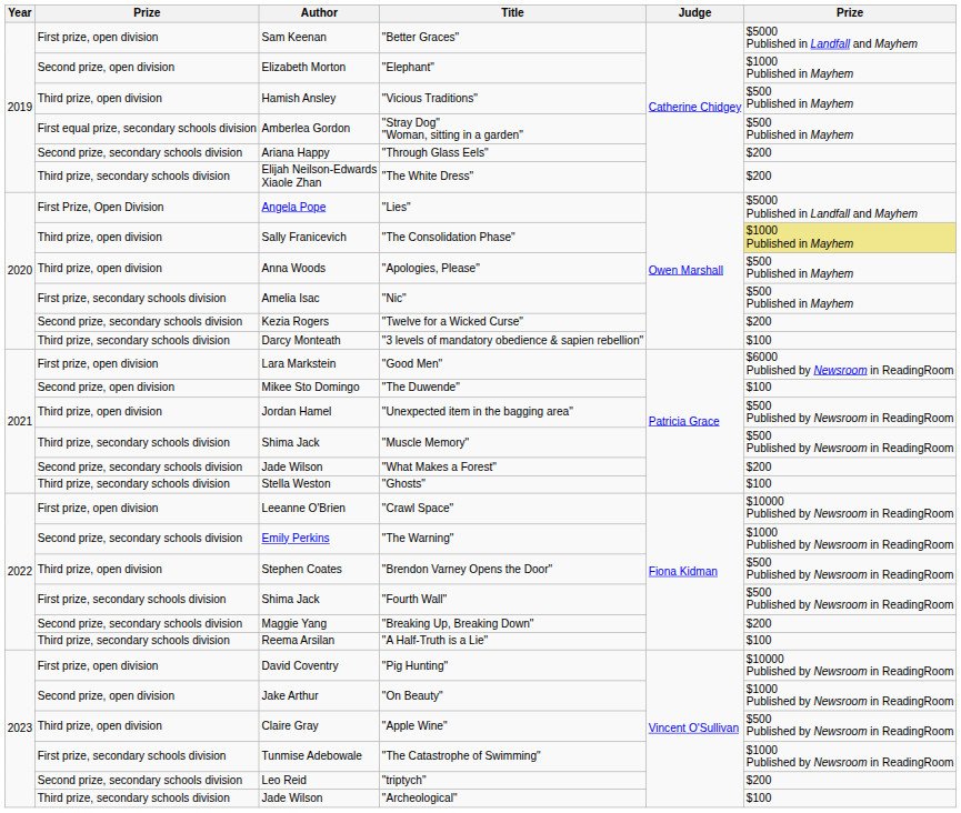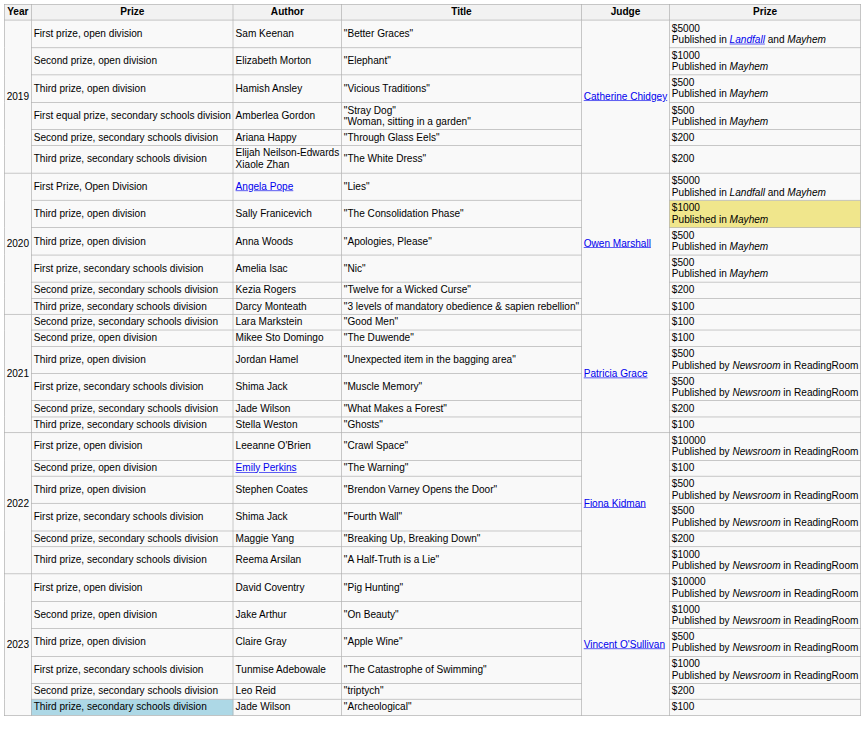"Good Men" | column 2: First prize, open division -> Second prize, secondary schools division
"Good Men" | column 6: $6000 Published by Newsroom in ReadingRoom -> $100
"Muscle Memory" | column 2: Third prize, secondary schools division -> First prize, secondary schools division
"The Warning" | column 2: Second prize, secondary schools division -> Second prize, open division
"The Warning" | column 6: $1000 Published by Newsroom in ReadingRoom -> $100
"A Half-Truth is a Lie" | column 6: $100 -> $1000 Published by Newsroom in ReadingRoom
"Archeological" | column 2: no background -> lightblue background
